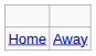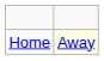Home | column 2: no background -> lightyellow background
